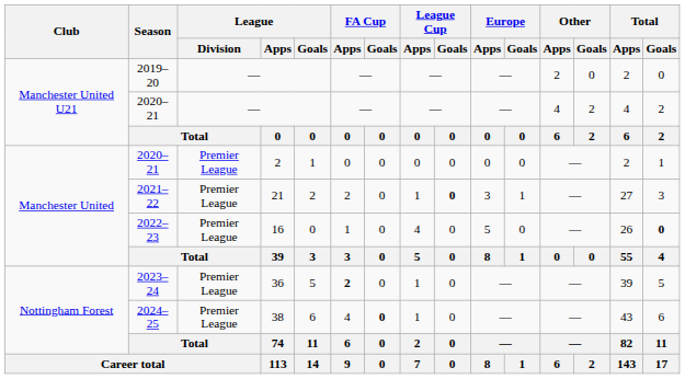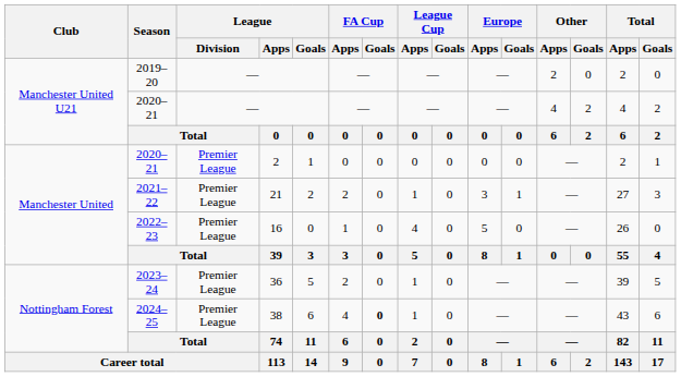2021–22 | League Cup / Goals: bold -> normal
2022–23 | Total / Goals: bold -> normal
2023–24 | FA Cup / Apps: bold -> normal
